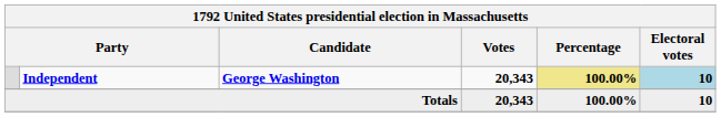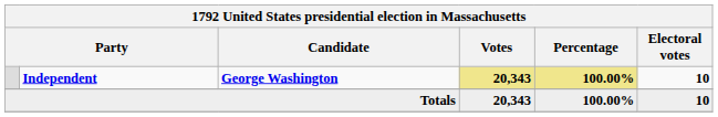row 3 | Votes: no background -> khaki background
row 3 | Electoral votes: lightblue background -> no background
